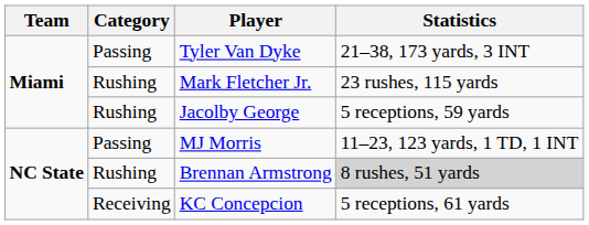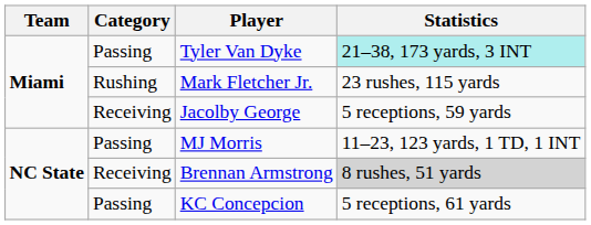Tyler Van Dyke | Statistics: no background -> paleturquoise background
Jacolby George | Category: Rushing -> Receiving
Brennan Armstrong | Category: Rushing -> Receiving
KC Concepcion | Category: Receiving -> Passing
